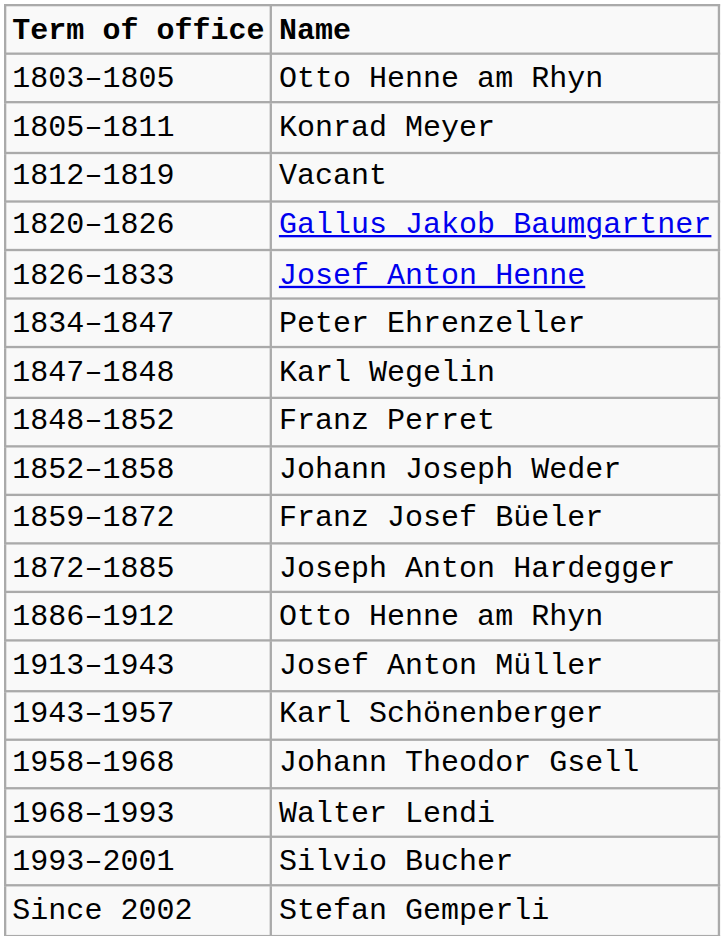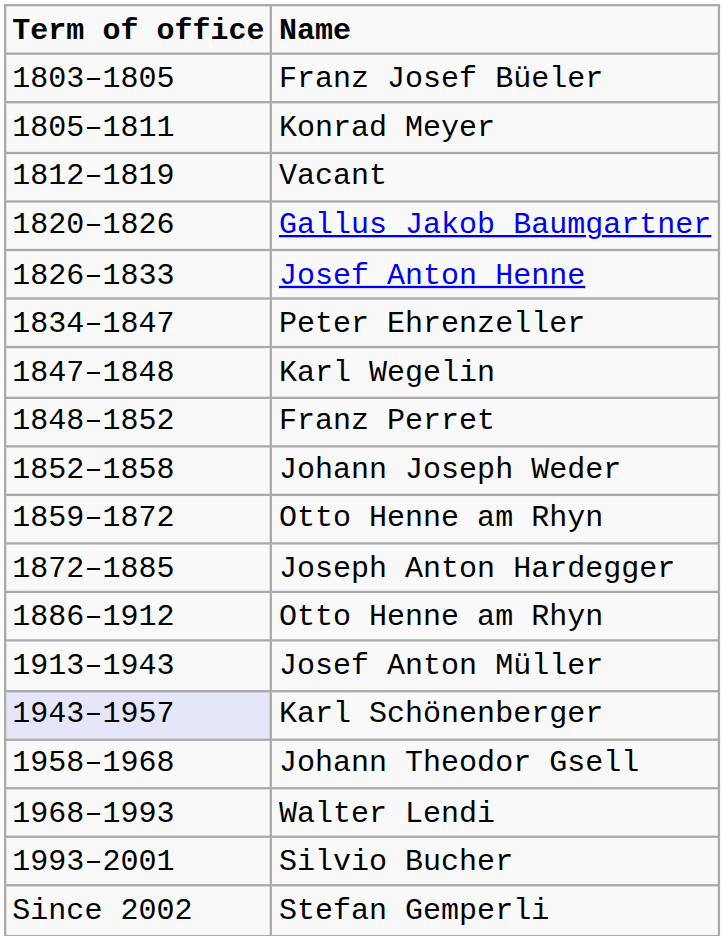row 2 | Name: Otto Henne am Rhyn -> Franz Josef Büeler
row 11 | Name: Franz Josef Büeler -> Otto Henne am Rhyn
row 15 | Term of office: no background -> lavender background
